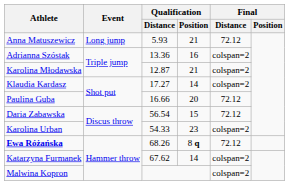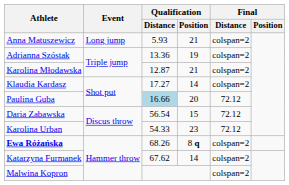Anna Matuszewicz | Final / Distance: 72.12 -> colspan=2
Adrianna Szóstak | Qualification / Position: 16 -> 19
Paulina Guba | Qualification / Distance: no background -> lightblue background
Karolina Urban | Final / Distance: colspan=2 -> 72.12
Ewa Różańska | Final / Distance: 72.12 -> colspan=2
